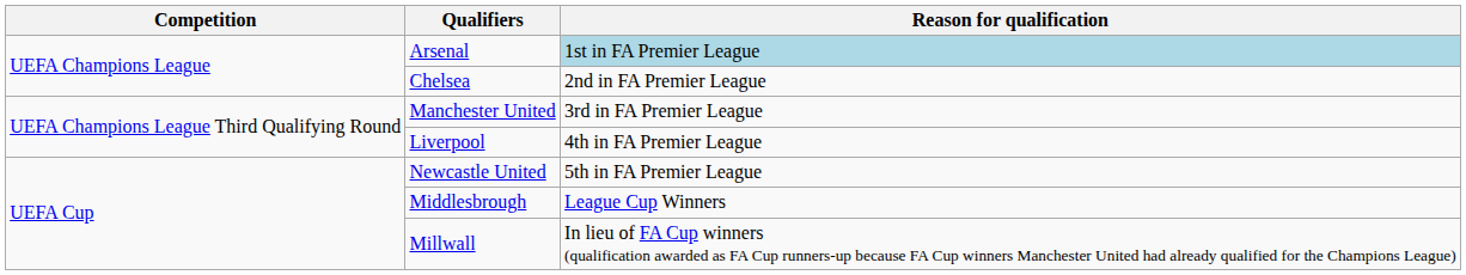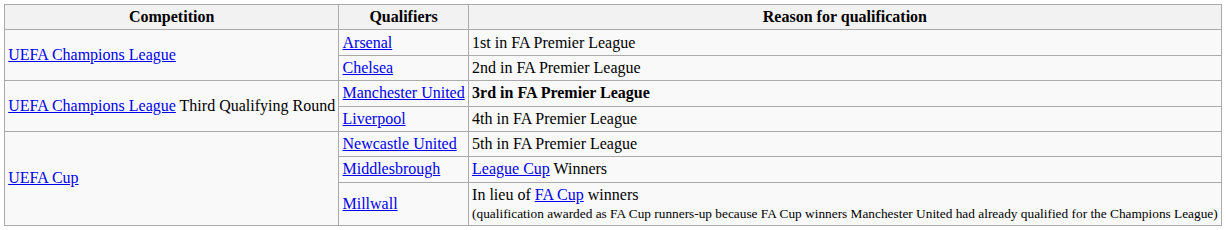Arsenal | Reason for qualification: lightblue background -> no background
Manchester United | Reason for qualification: normal -> bold
